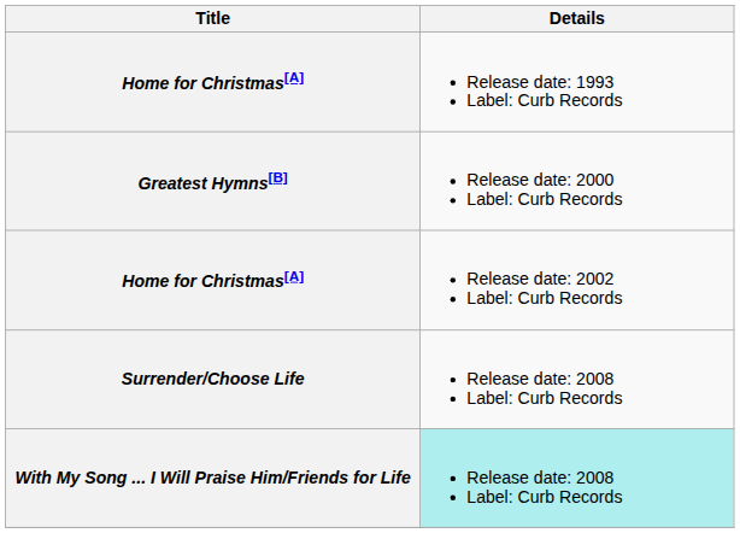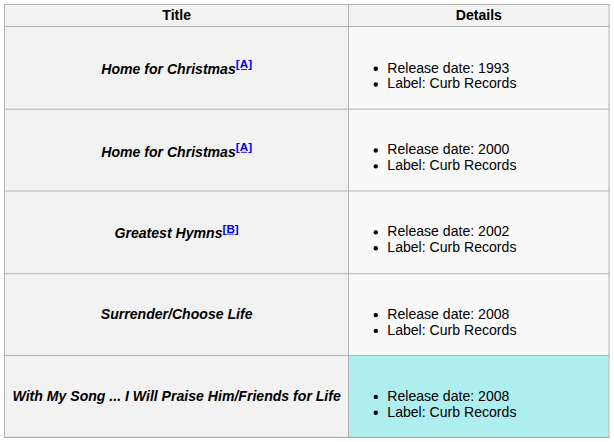row 3 | Title: Greatest Hymns[B] -> Home for Christmas[A]
row 4 | Title: Home for Christmas[A] -> Greatest Hymns[B]
